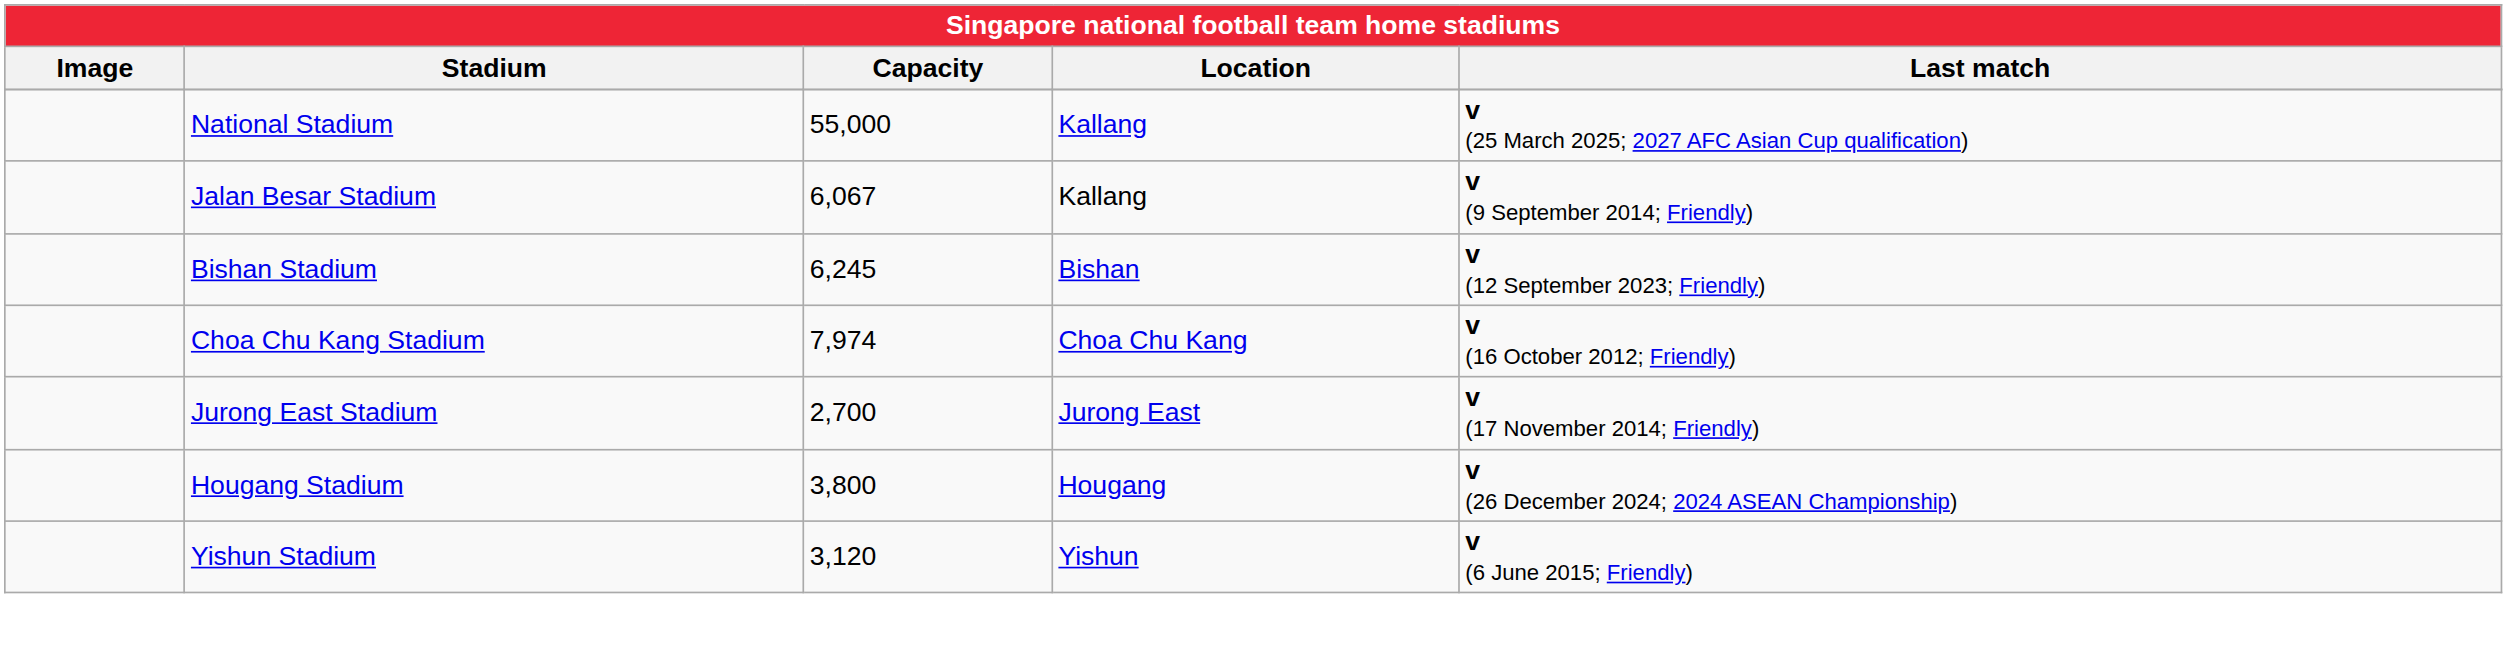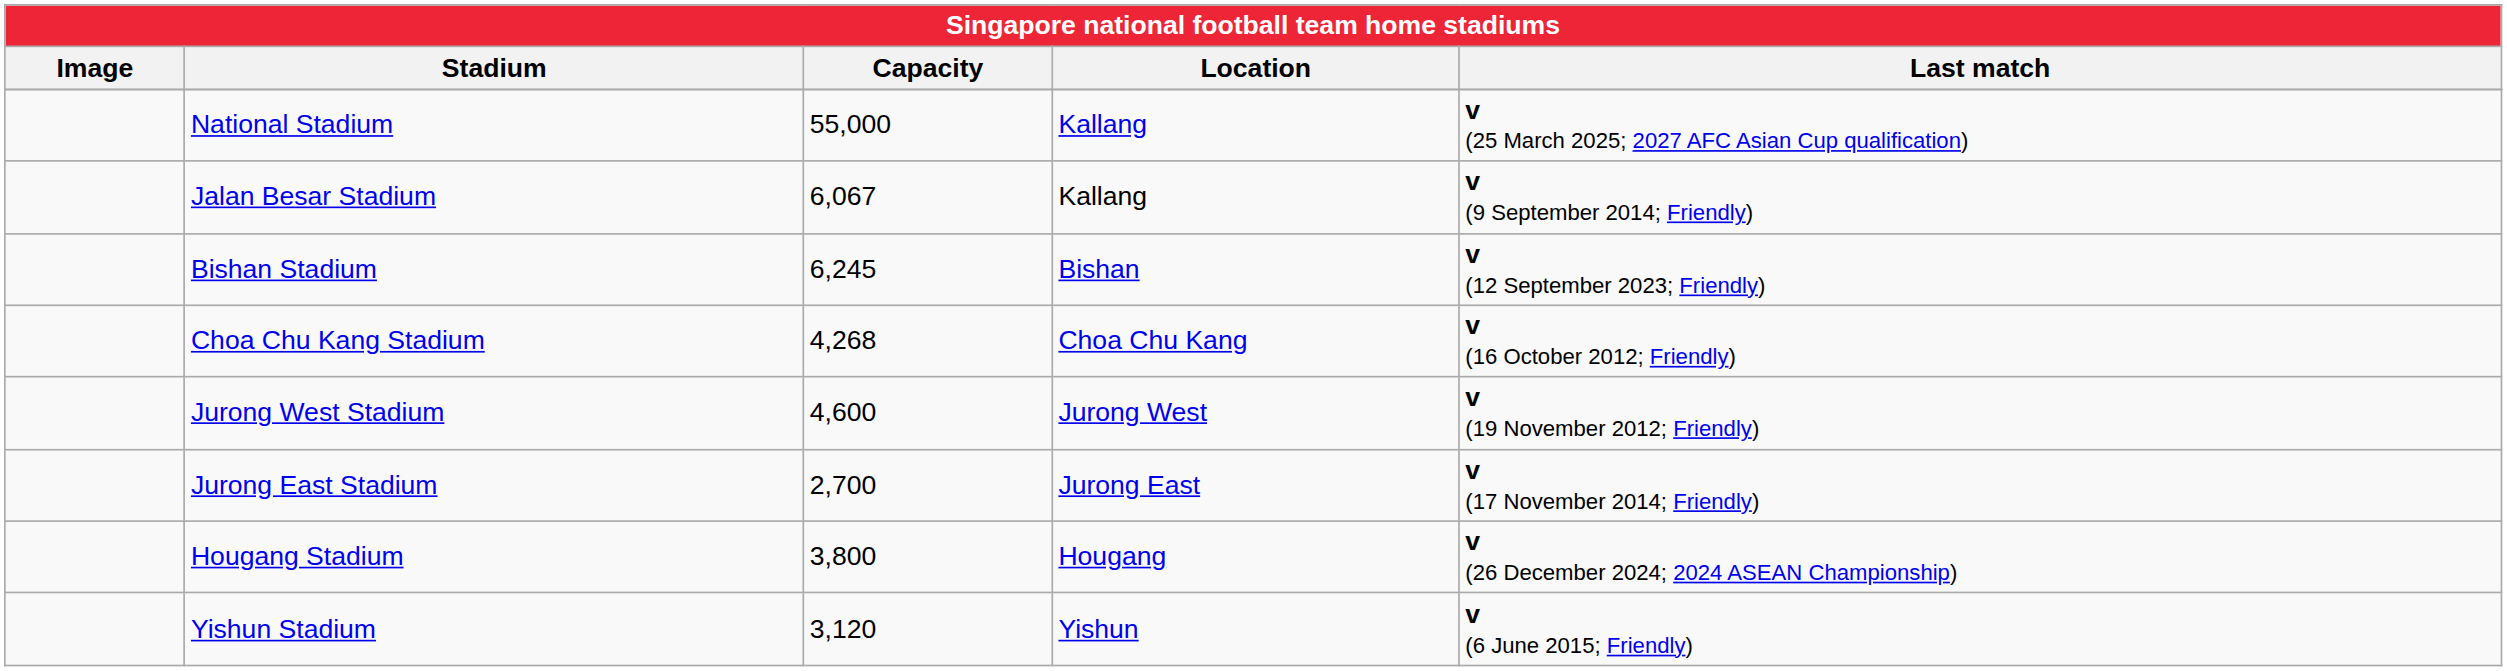Choa Chu Kang Stadium | Capacity: 7,974 -> 4,268
+ row: Jurong West Stadium | 4,600 | Jurong West | v (19 November 2012; Friendly)
